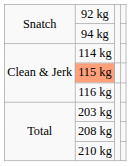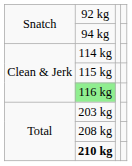115 kg | column 2: lightsalmon background -> no background
116 kg | column 2: no background -> lightgreen background
210 kg | column 2: normal -> bold
